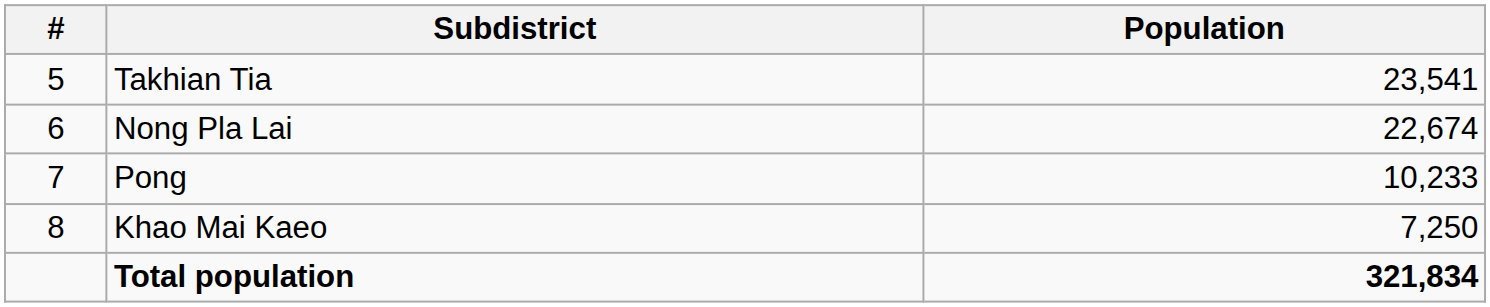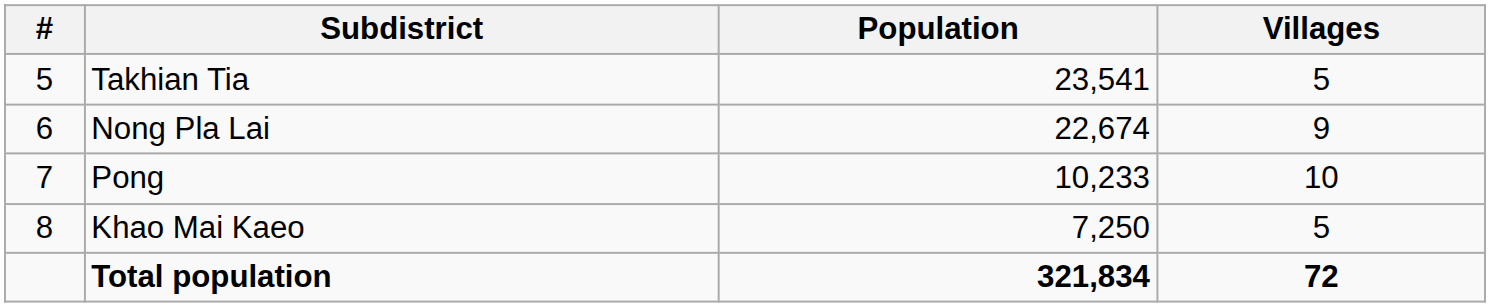+ column: Villages | 5 | 9 | 10 | 5 | 72
